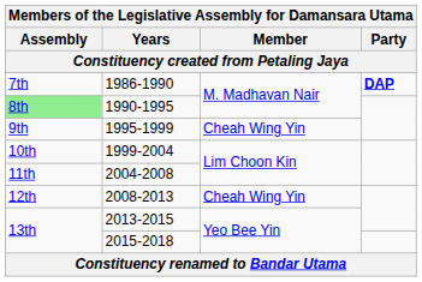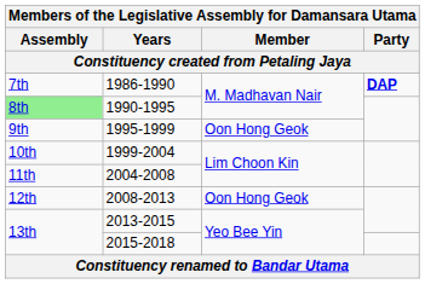1995-1999 | Member: Cheah Wing Yin -> Oon Hong Geok
2008-2013 | Member: Cheah Wing Yin -> Oon Hong Geok
